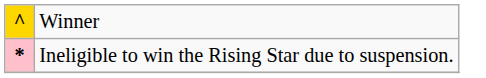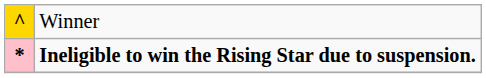* | column 2: normal -> bold
